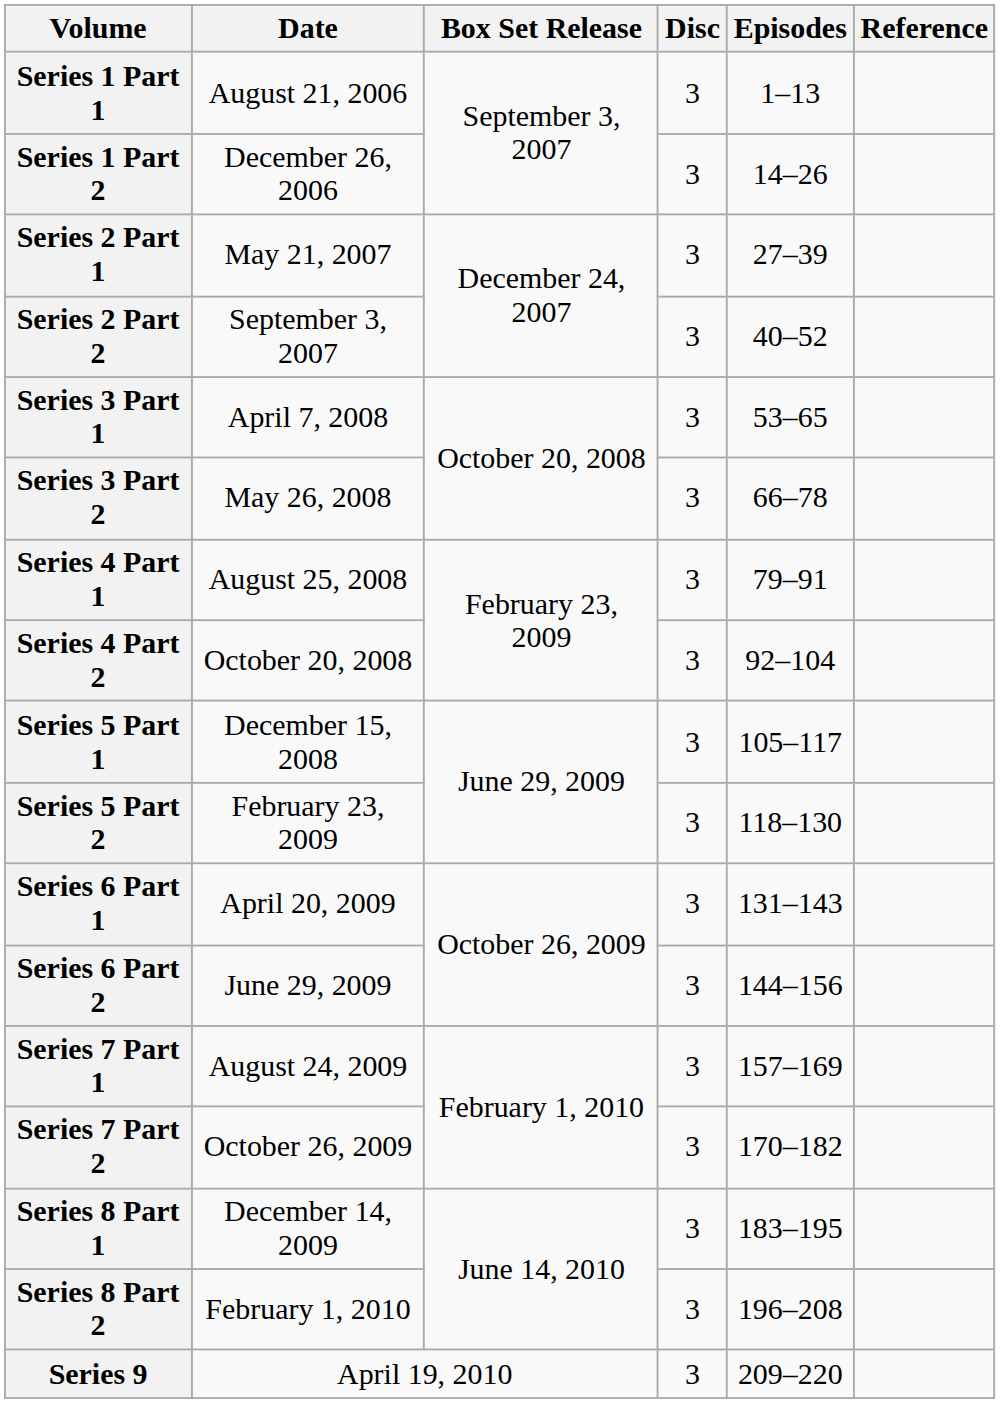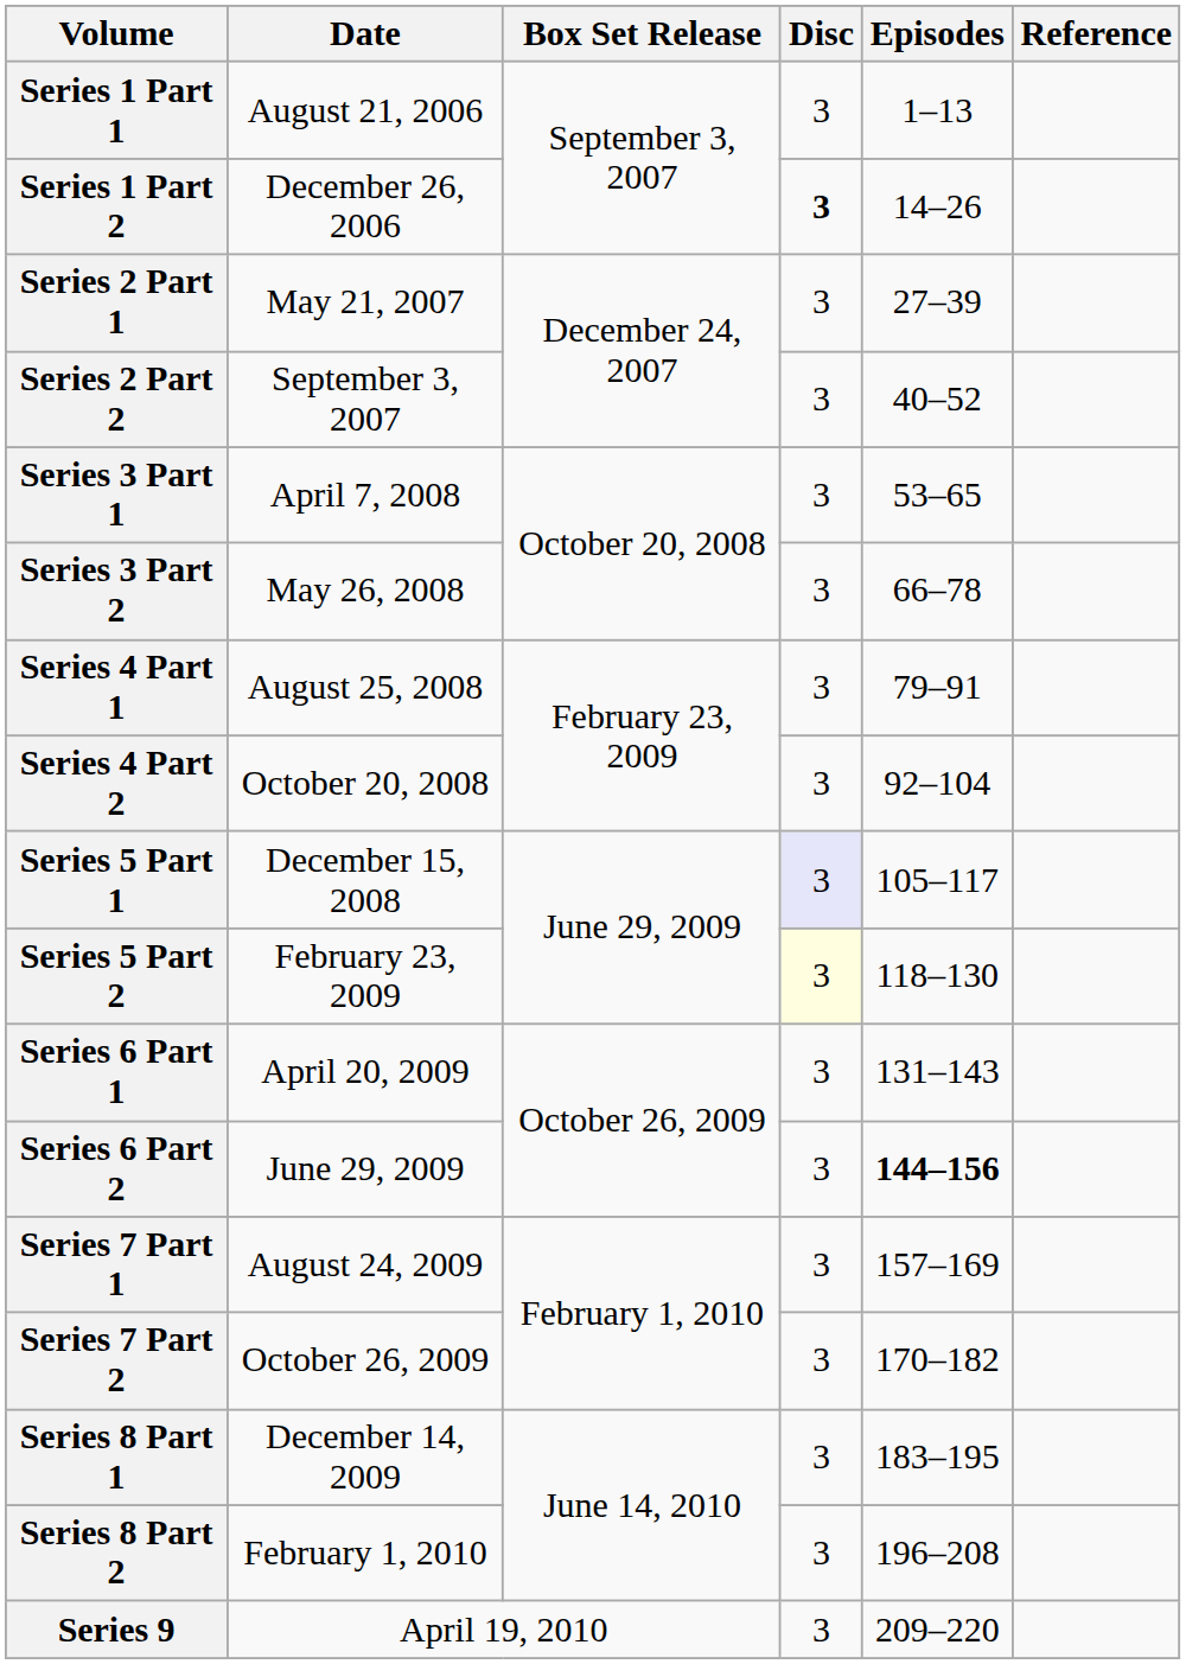Series 1 Part 2 | Disc: normal -> bold
Series 5 Part 1 | Disc: no background -> lavender background
Series 5 Part 2 | Disc: no background -> lightyellow background
Series 6 Part 2 | Episodes: normal -> bold
